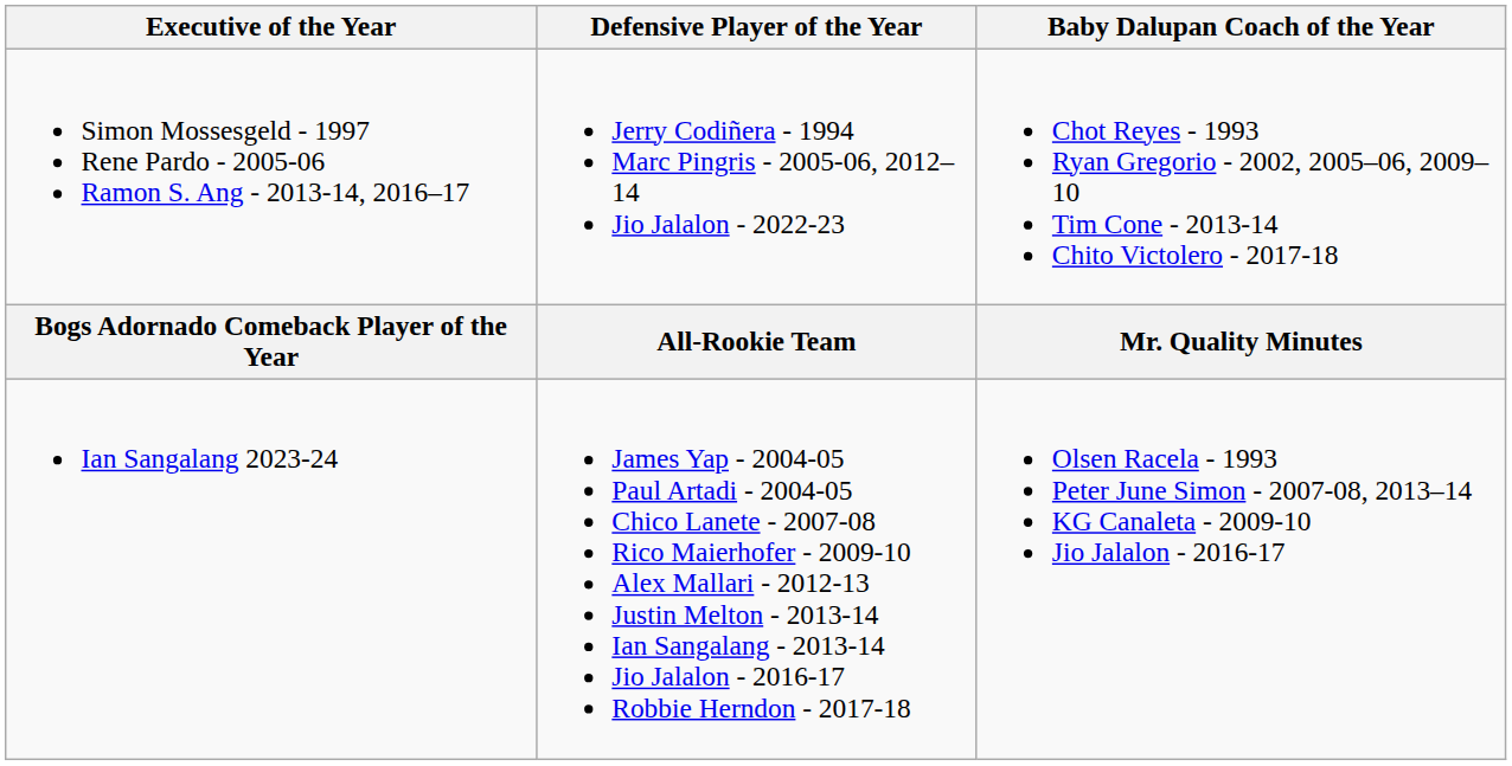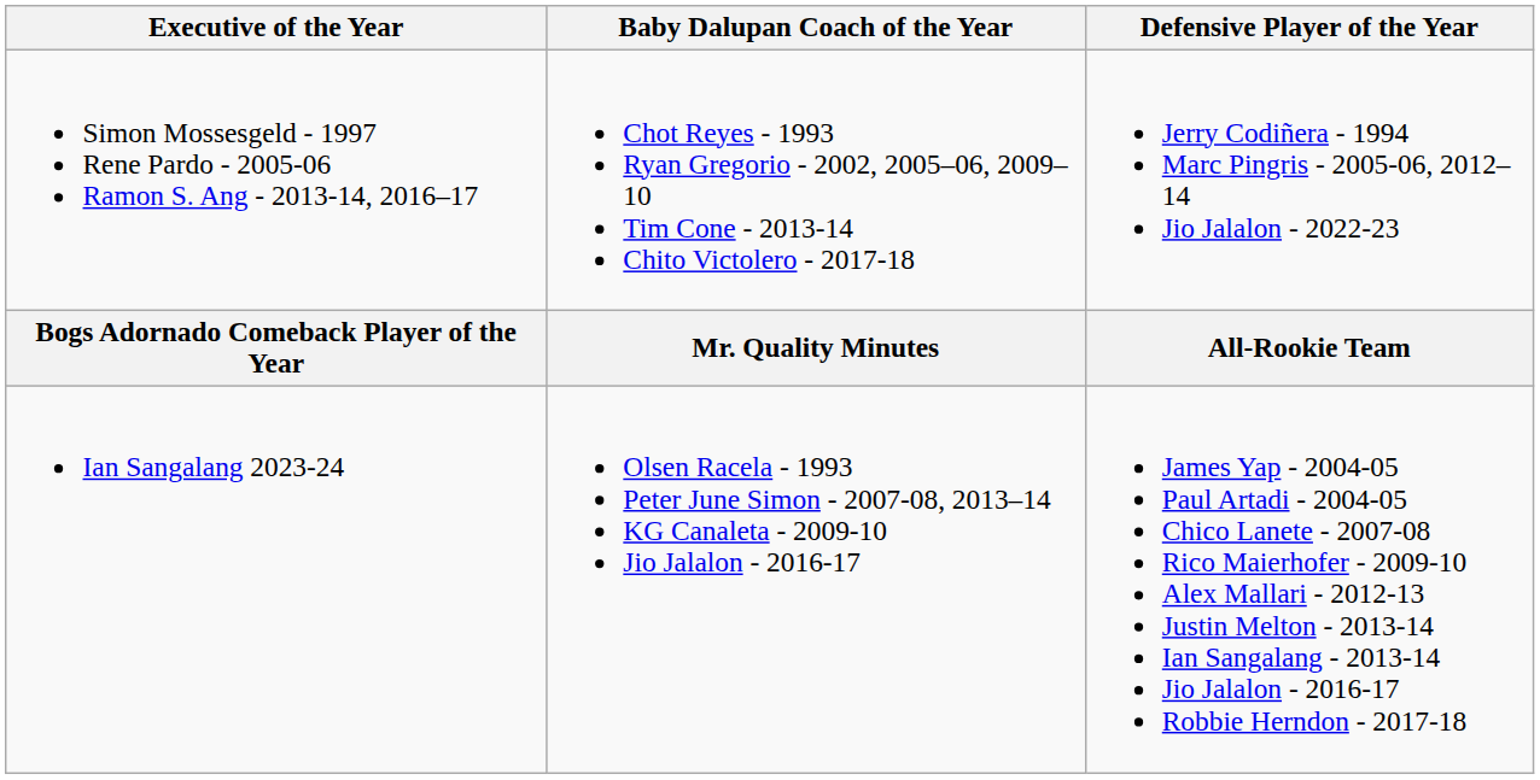columns swapped: Baby Dalupan Coach of the Year <-> Defensive Player of the Year
